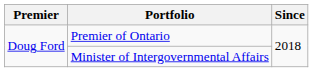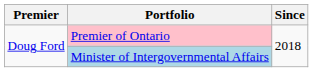Premier of Ontario | Portfolio: no background -> pink background
Minister of Intergovernmental Affairs | Portfolio: no background -> lightblue background
